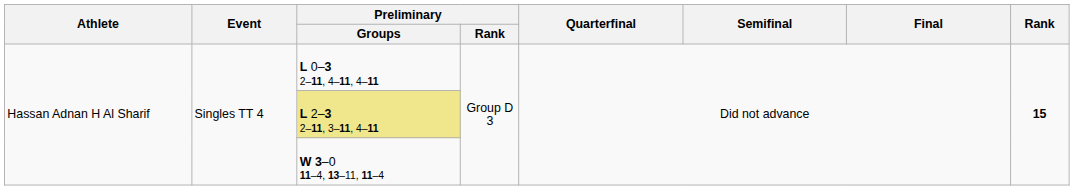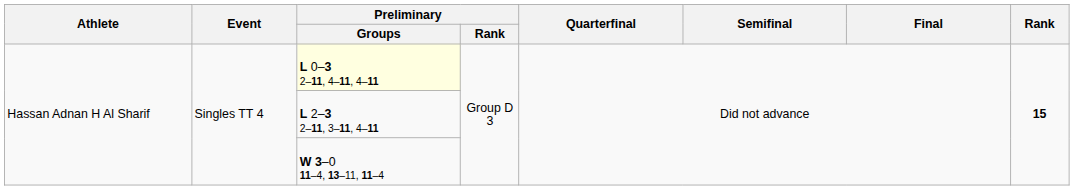L 0–3 2–11, 4–11, 4–11 | Preliminary / Groups: no background -> lightyellow background
L 2–3 2–11, 3–11, 4–11 | Preliminary / Groups: khaki background -> no background
